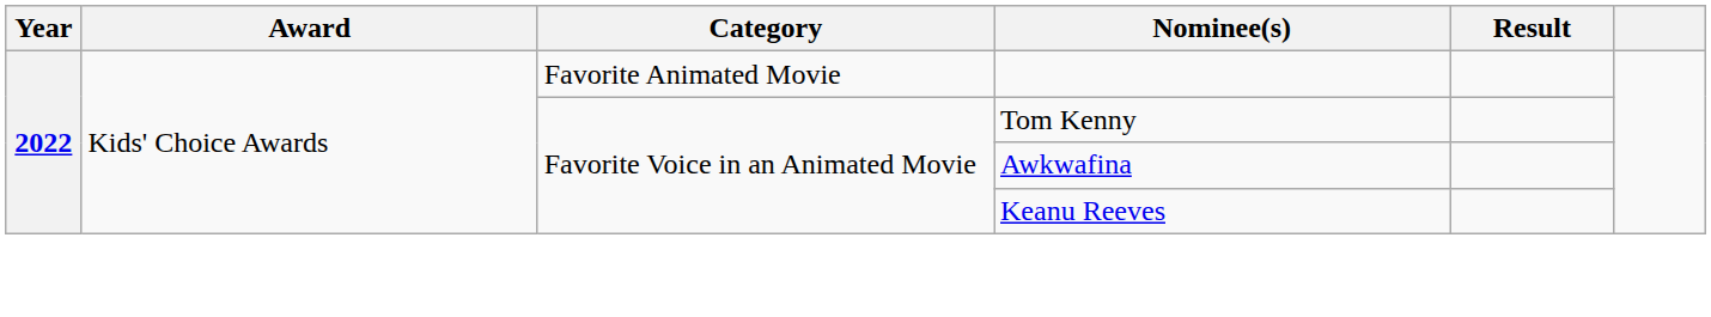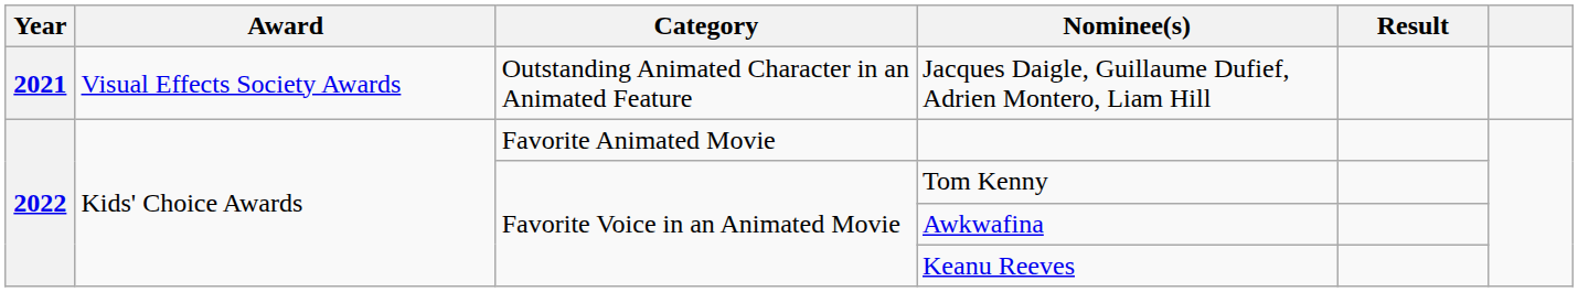+ row: 2021 | Visual Effects Society Awards | Outstanding Animated Character in an Animated Feature | Jacques Daigle, Guillaume Dufief, Adrien Montero, Liam Hill
